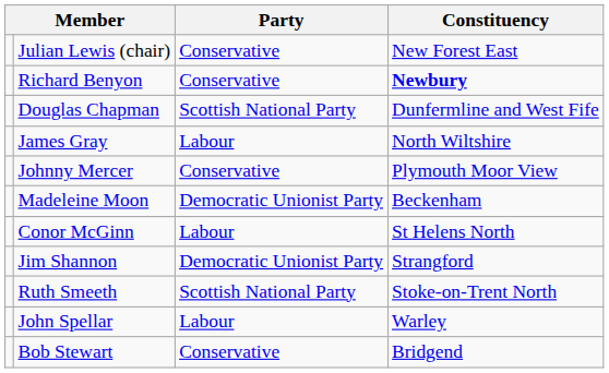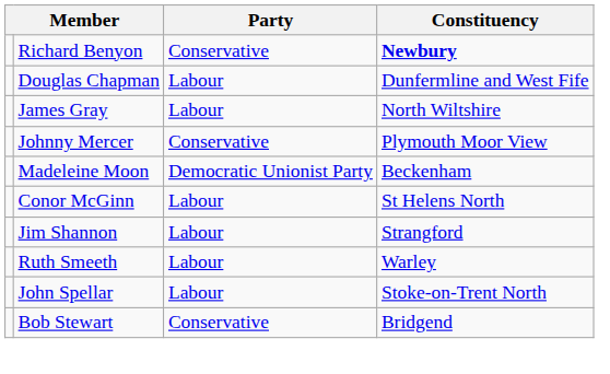- row: Julian Lewis (chair) | Conservative | New Forest East
Douglas Chapman | Party: Scottish National Party -> Labour
Jim Shannon | Party: Democratic Unionist Party -> Labour
Ruth Smeeth | Party: Scottish National Party -> Labour
Ruth Smeeth | Constituency: Stoke-on-Trent North -> Warley
John Spellar | Constituency: Warley -> Stoke-on-Trent North
